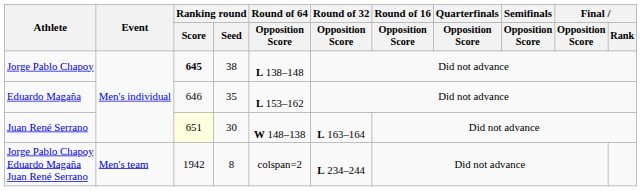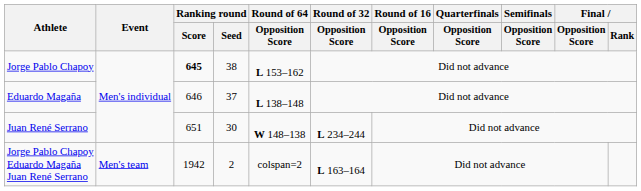Jorge Pablo Chapoy | Round of 64 / Opposition Score: L 138–148 -> L 153–162
Eduardo Magaña | Ranking round / Seed: 35 -> 37
Eduardo Magaña | Round of 64 / Opposition Score: L 153–162 -> L 138–148
Juan René Serrano | Ranking round / Score: lightyellow background -> no background
Juan René Serrano | Round of 32 / Opposition Score: L 163–164 -> L 234–244
Jorge Pablo Chapoy Eduardo Magaña Juan René Serrano | Ranking round / Seed: 8 -> 2
Jorge Pablo Chapoy Eduardo Magaña Juan René Serrano | Round of 32 / Opposition Score: L 234–244 -> L 163–164
